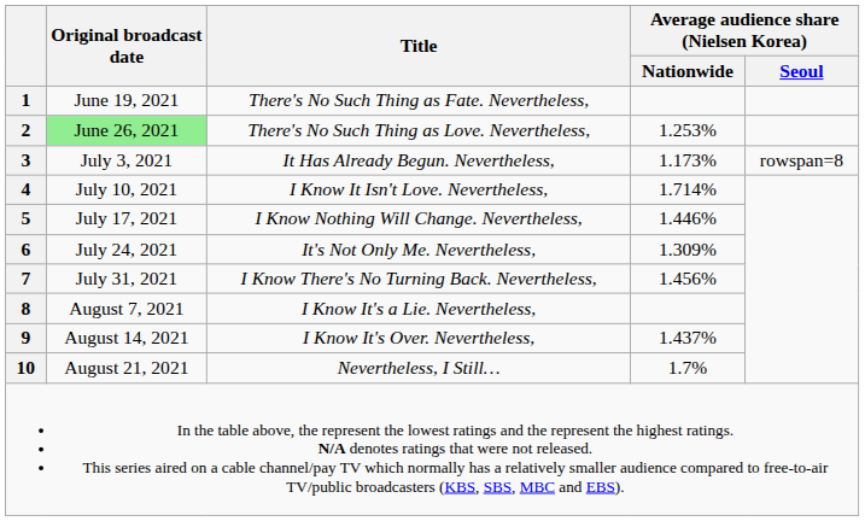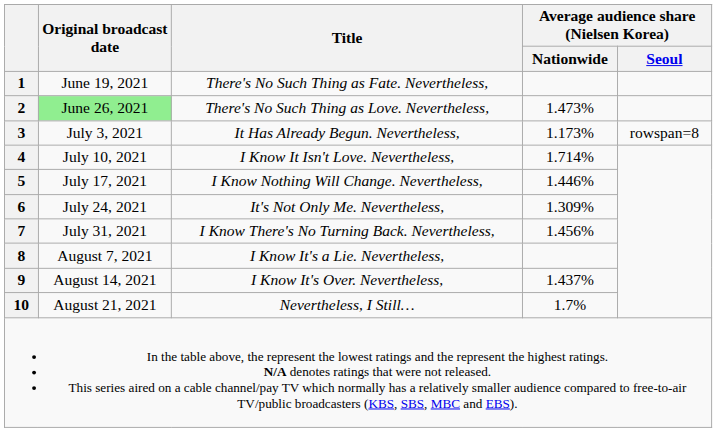2 | Average audience share (Nielsen Korea) / Nationwide: 1.253% -> 1.473%
